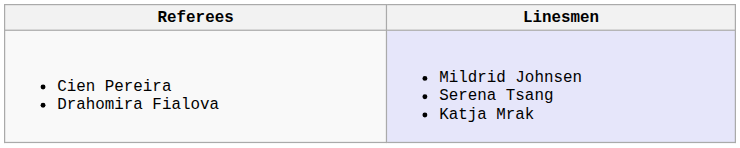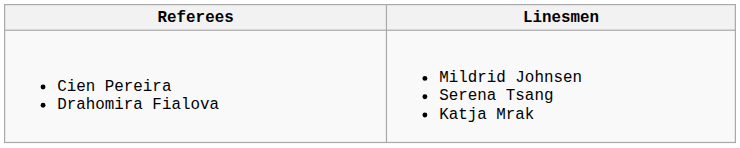Cien Pereira Drahomira Fialova | Linesmen: lavender background -> no background
